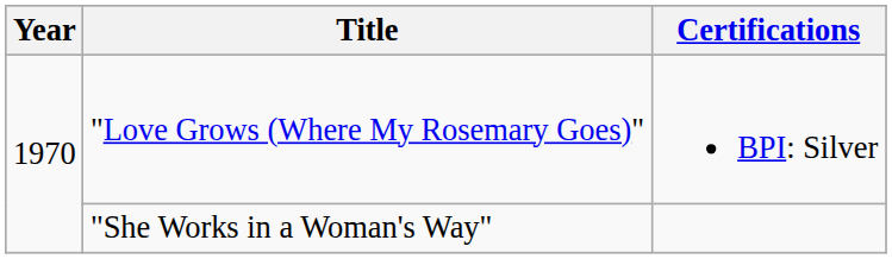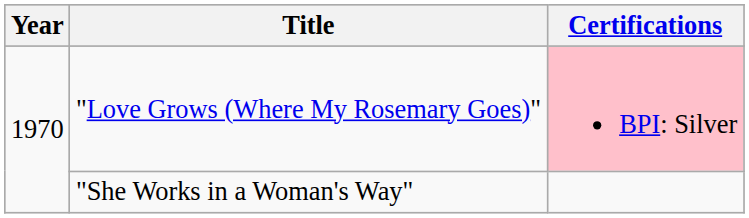"Love Grows (Where My Rosemary Goes)" | Certifications: no background -> pink background
